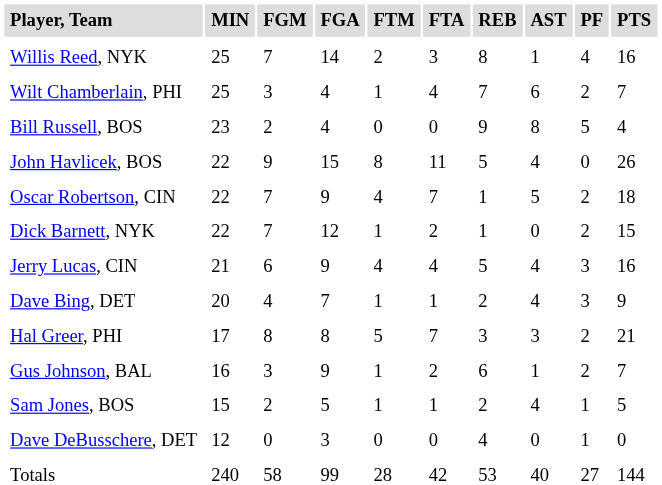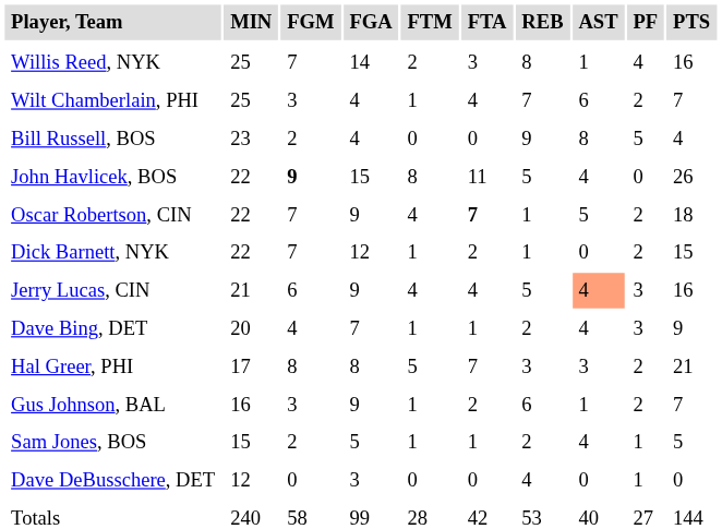John Havlicek, BOS | FGM: normal -> bold
Oscar Robertson, CIN | FTA: normal -> bold
Jerry Lucas, CIN | AST: no background -> lightsalmon background
